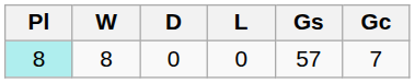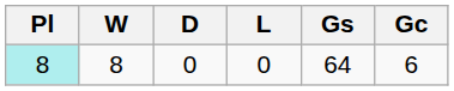row 2 | Gs: 57 -> 64
row 2 | Gc: 7 -> 6
